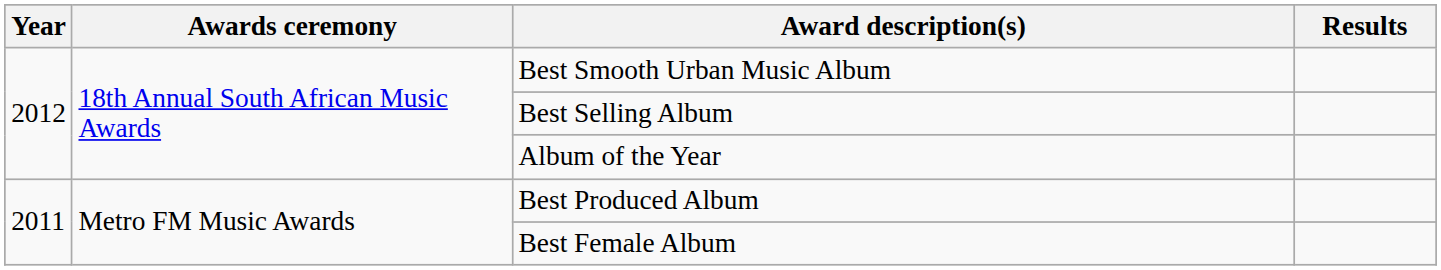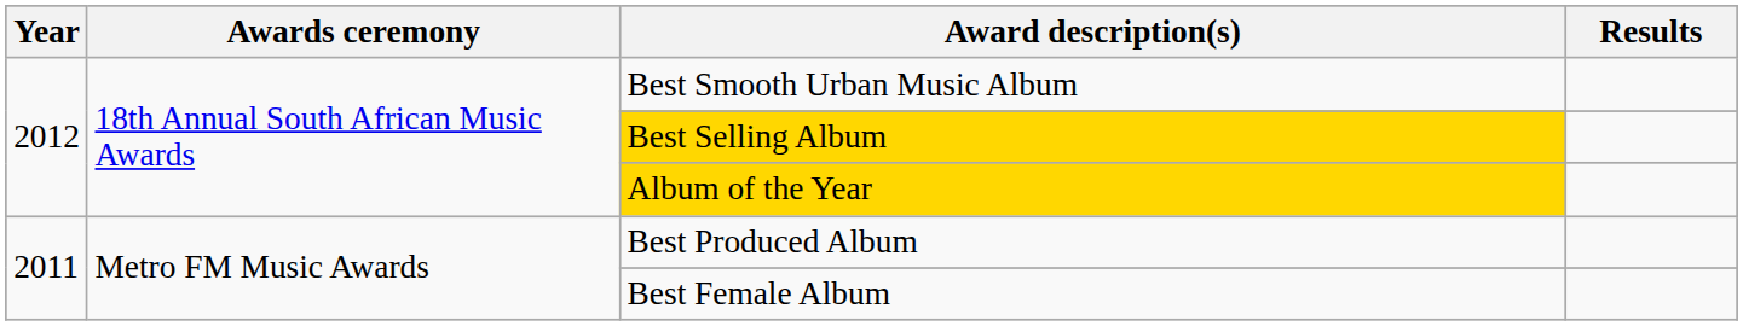Best Selling Album | Award description(s): no background -> gold background
Album of the Year | Award description(s): no background -> gold background
